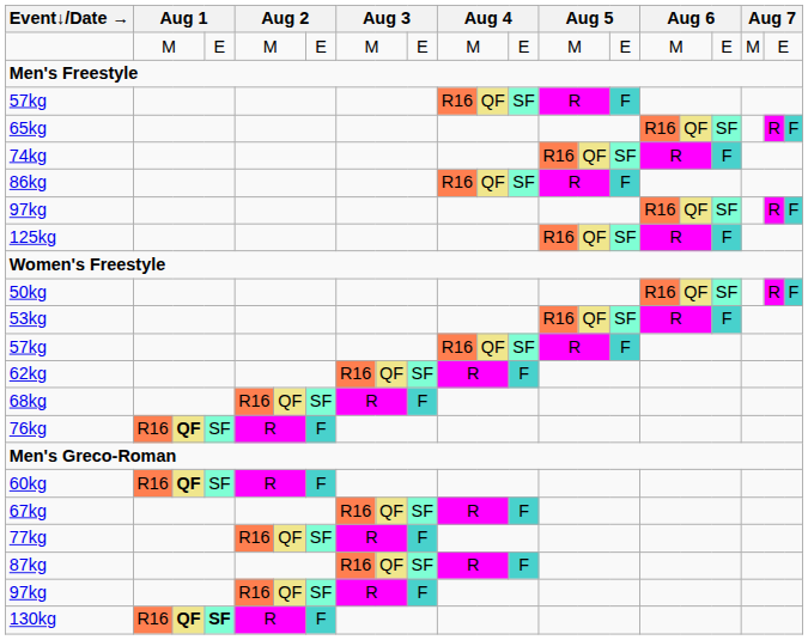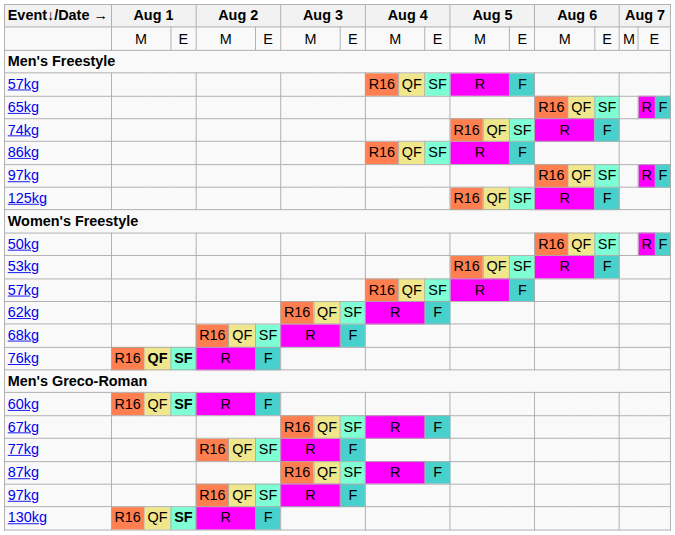76kg | column 4: normal -> bold
60kg | column 3: bold -> normal
60kg | column 4: normal -> bold
130kg | column 3: bold -> normal
